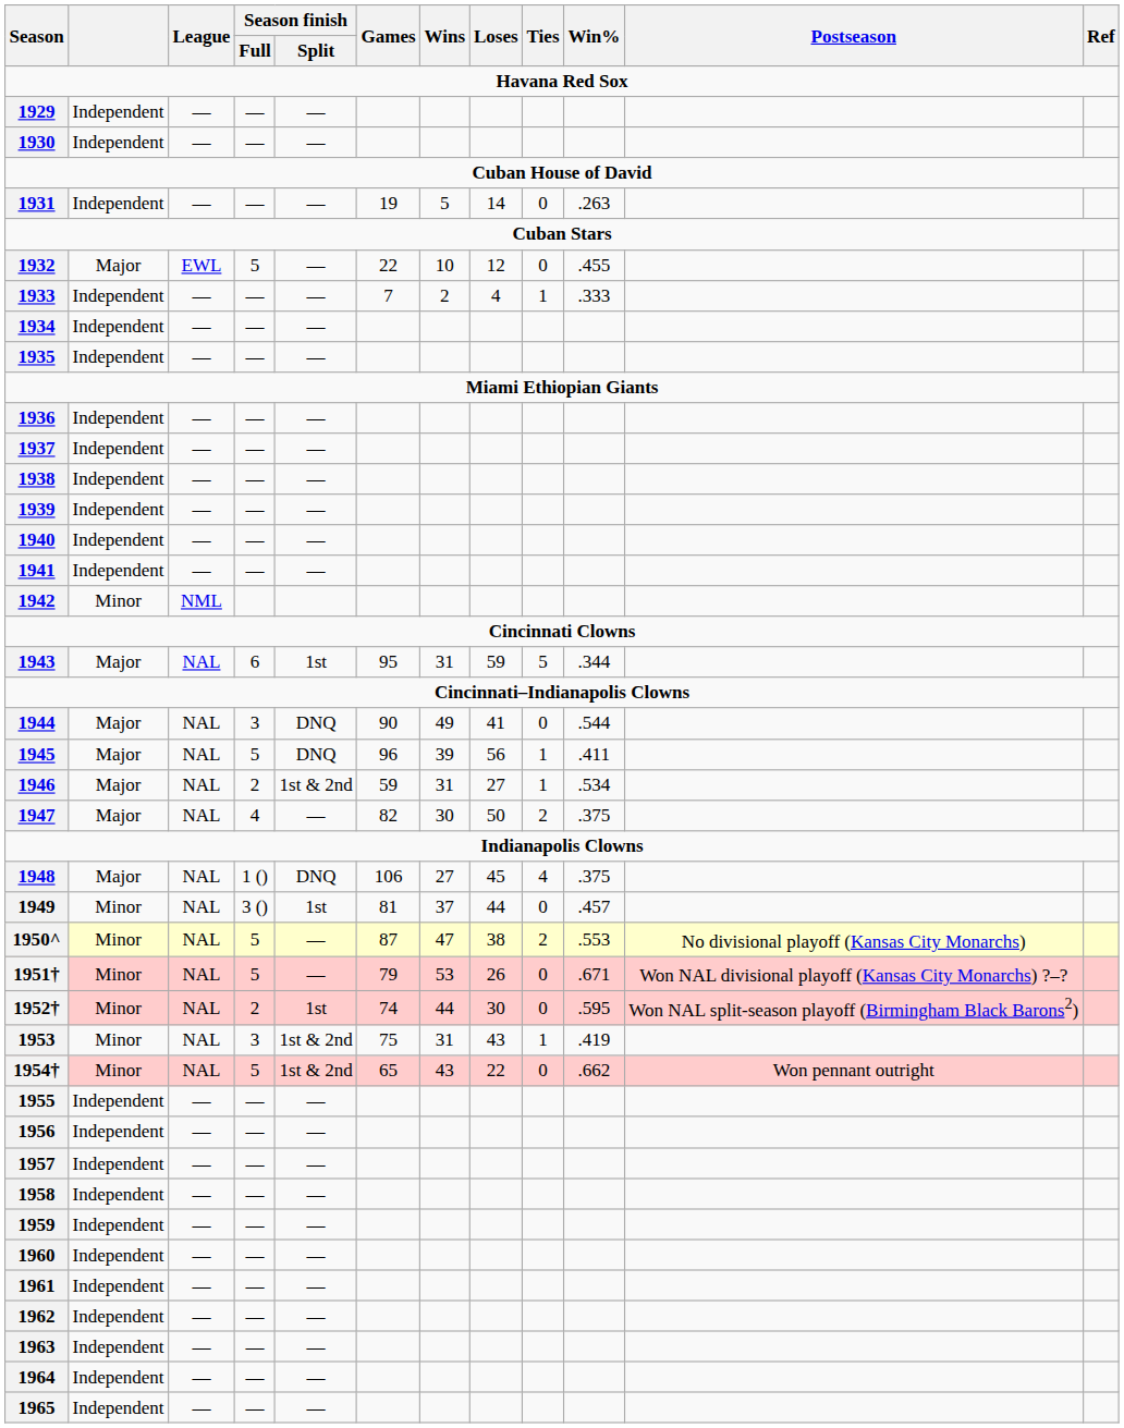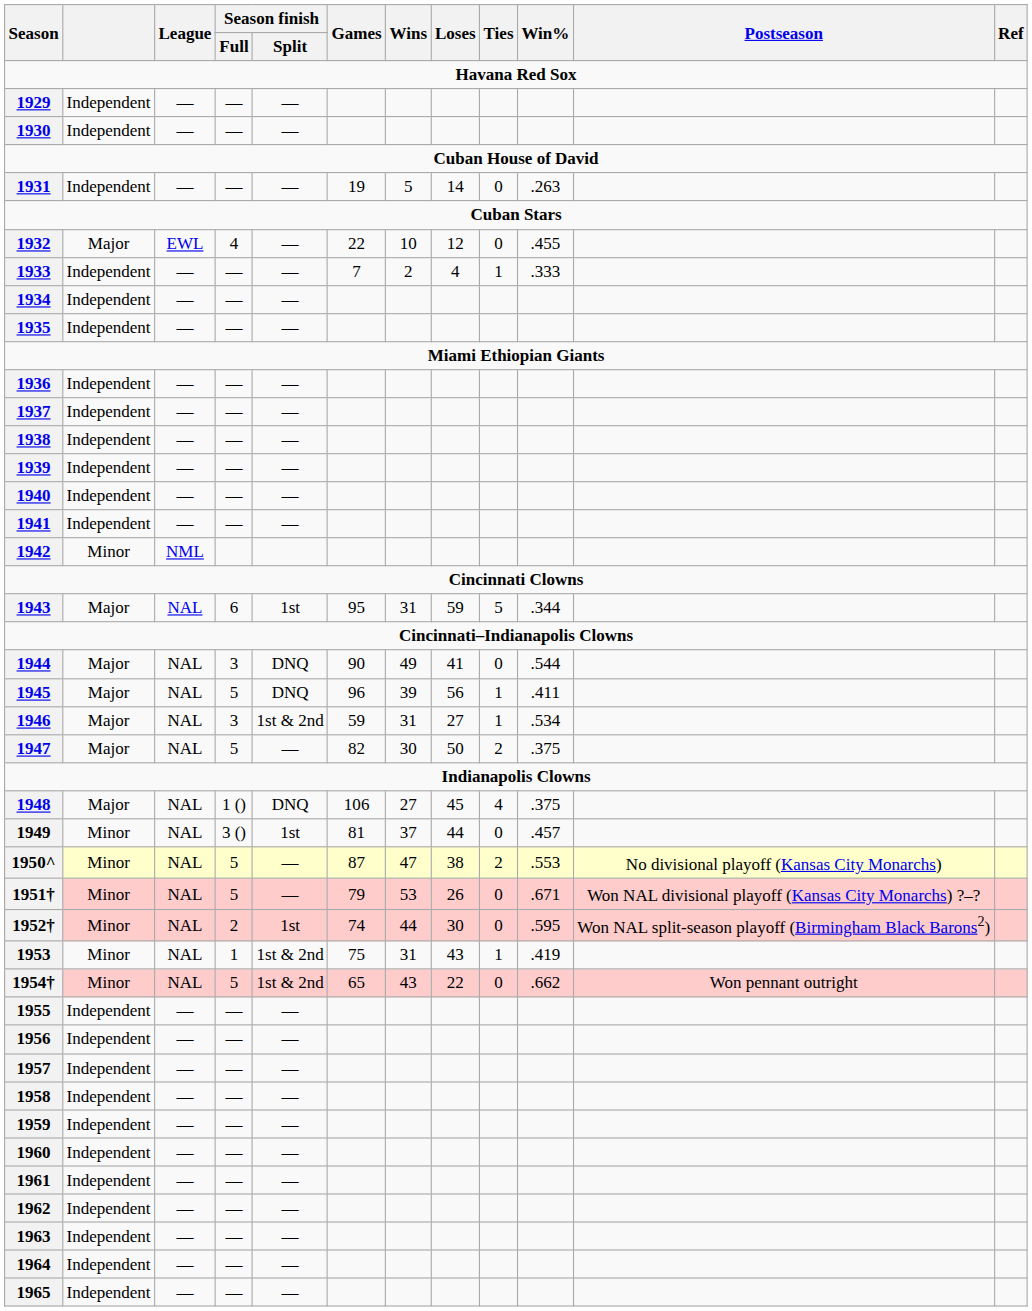1932 | Season finish / Full: 5 -> 4
1946 | Season finish / Full: 2 -> 3
1947 | Season finish / Full: 4 -> 5
1953 | Season finish / Full: 3 -> 1
